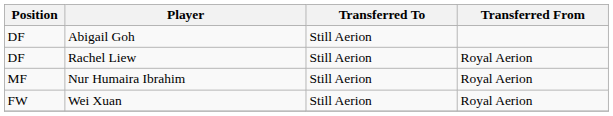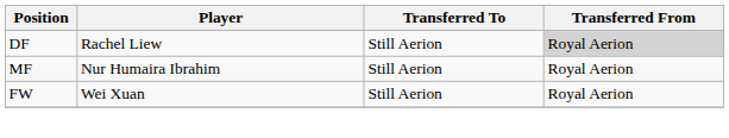- row: DF | Abigail Goh | Still Aerion
Rachel Liew | Transferred From: no background -> lightgrey background
